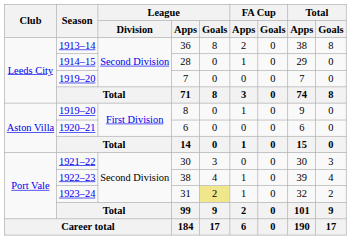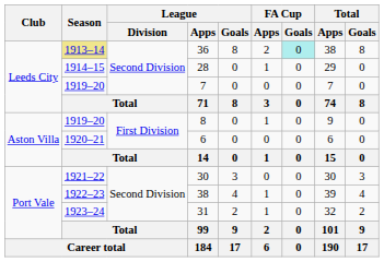36 | Season: no background -> khaki background
36 | FA Cup / Goals: no background -> paleturquoise background
31 | League / Goals: khaki background -> no background
